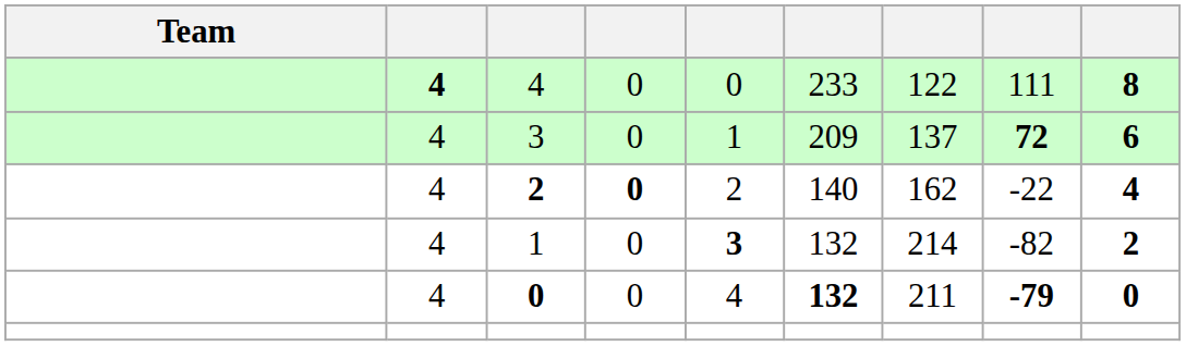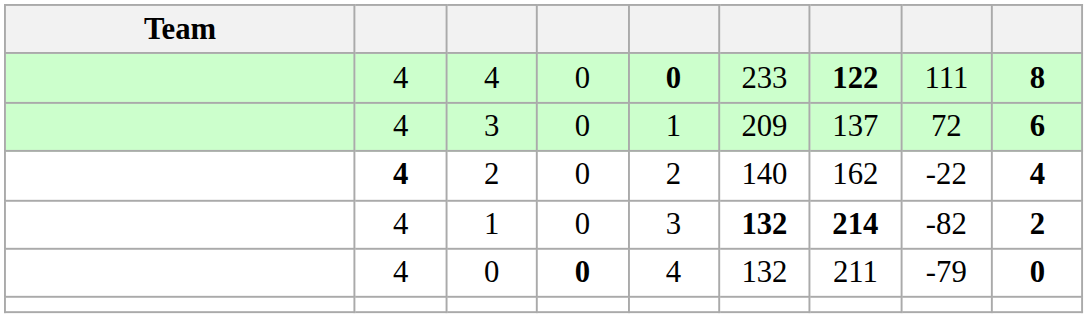row 2 | column 2: bold -> normal
row 2 | column 5: normal -> bold
row 2 | column 7: normal -> bold
row 3 | column 8: bold -> normal
row 4 | column 2: normal -> bold
row 4 | column 3: bold -> normal
row 4 | column 4: bold -> normal
row 5 | column 5: bold -> normal
row 5 | column 6: normal -> bold
row 5 | column 7: normal -> bold
row 6 | column 3: bold -> normal
row 6 | column 4: normal -> bold
row 6 | column 6: bold -> normal
row 6 | column 8: bold -> normal
